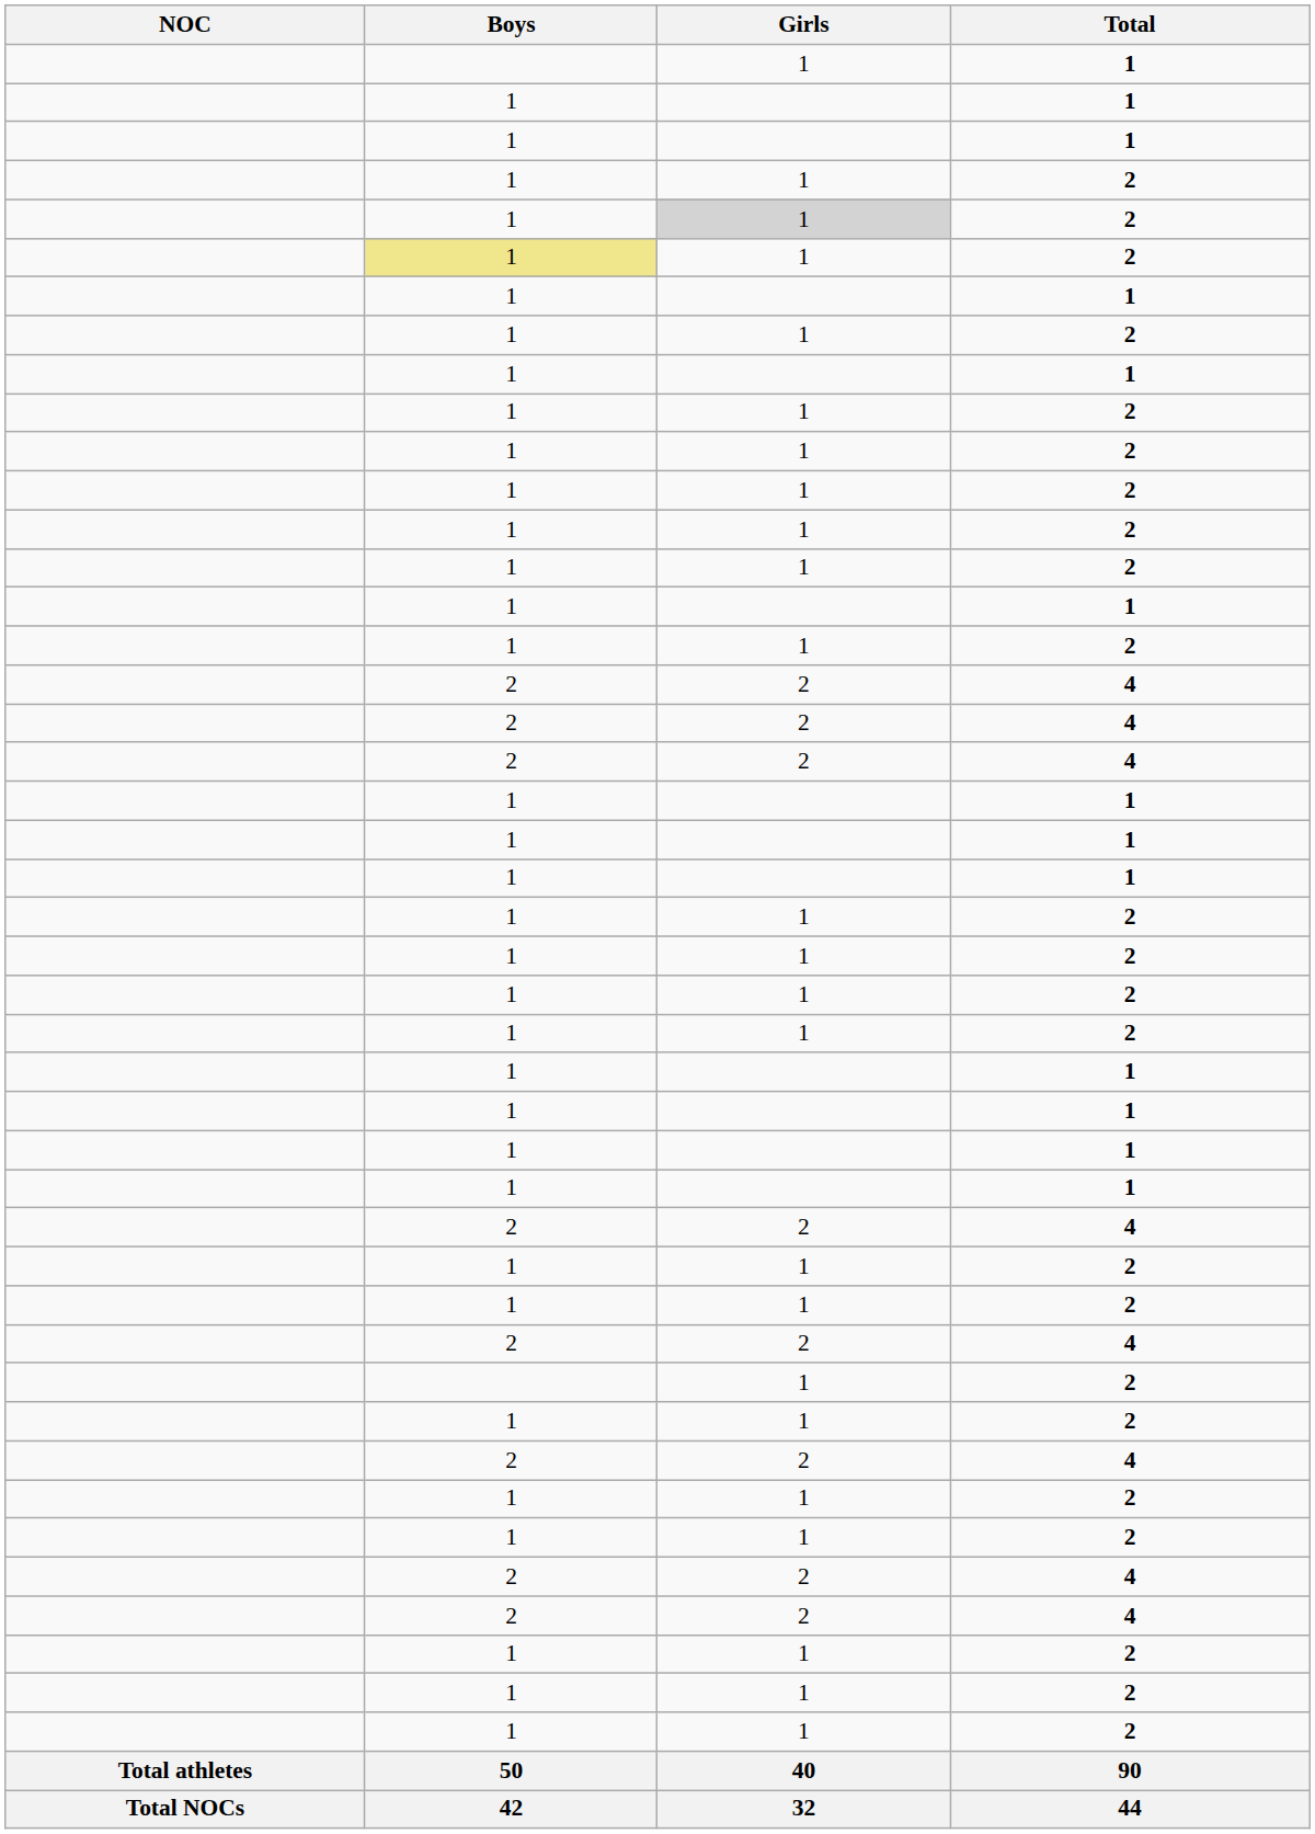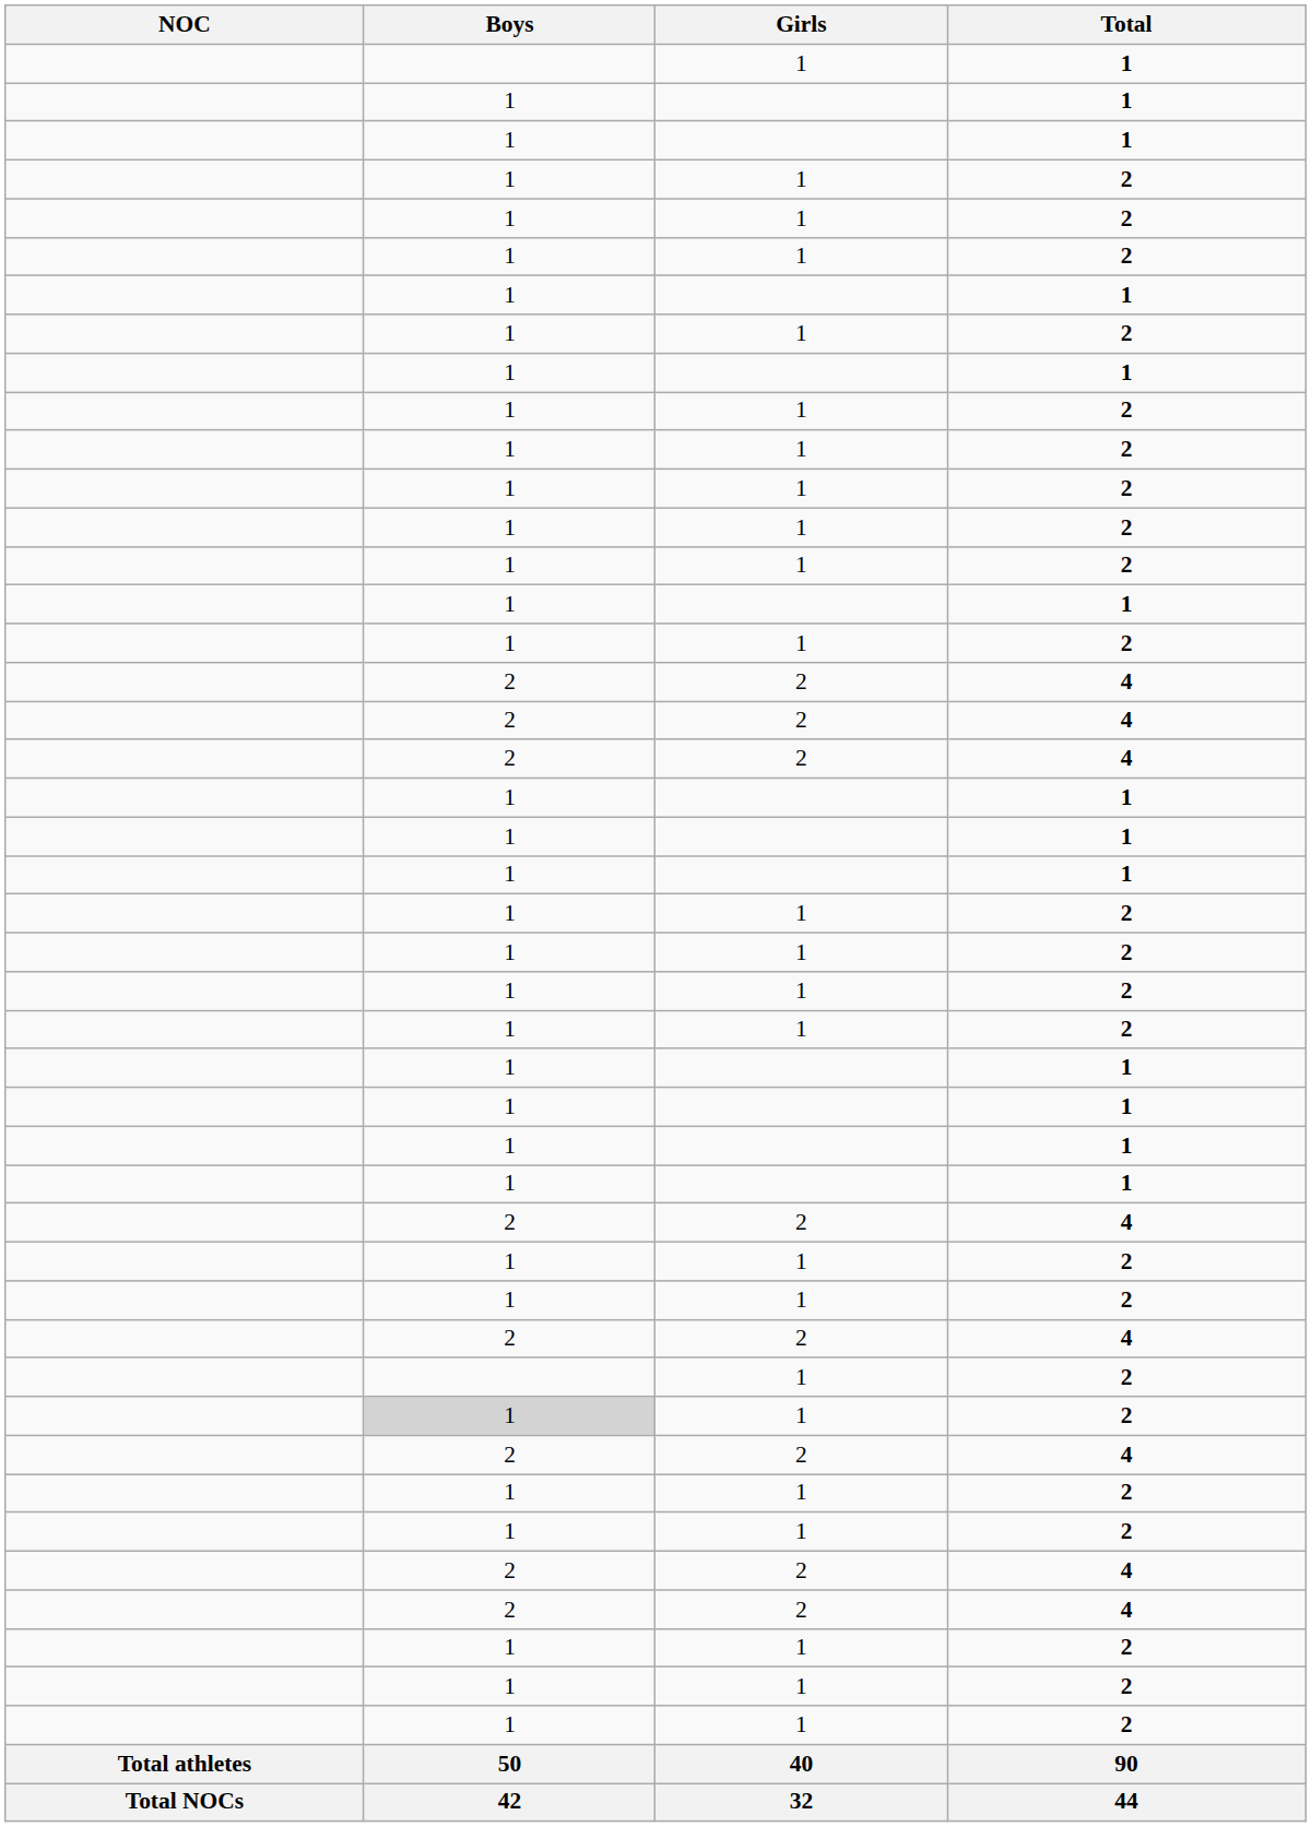row 6 | Girls: lightgrey background -> no background
row 7 | Boys: khaki background -> no background
row 37 | Boys: no background -> lightgrey background
